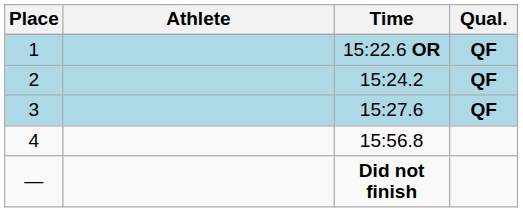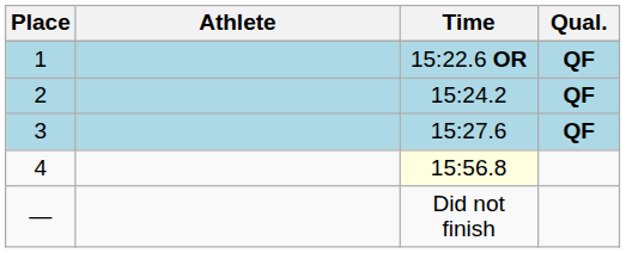4 | Time: no background -> lightyellow background
— | Time: bold -> normal
